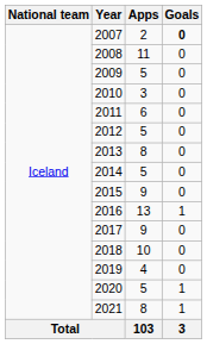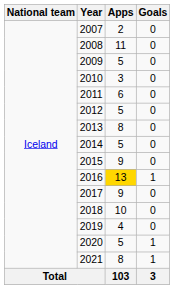2007 | Goals: bold -> normal
2016 | Apps: no background -> gold background
